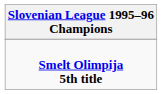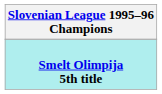row 2 | column 1: no background -> paleturquoise background
